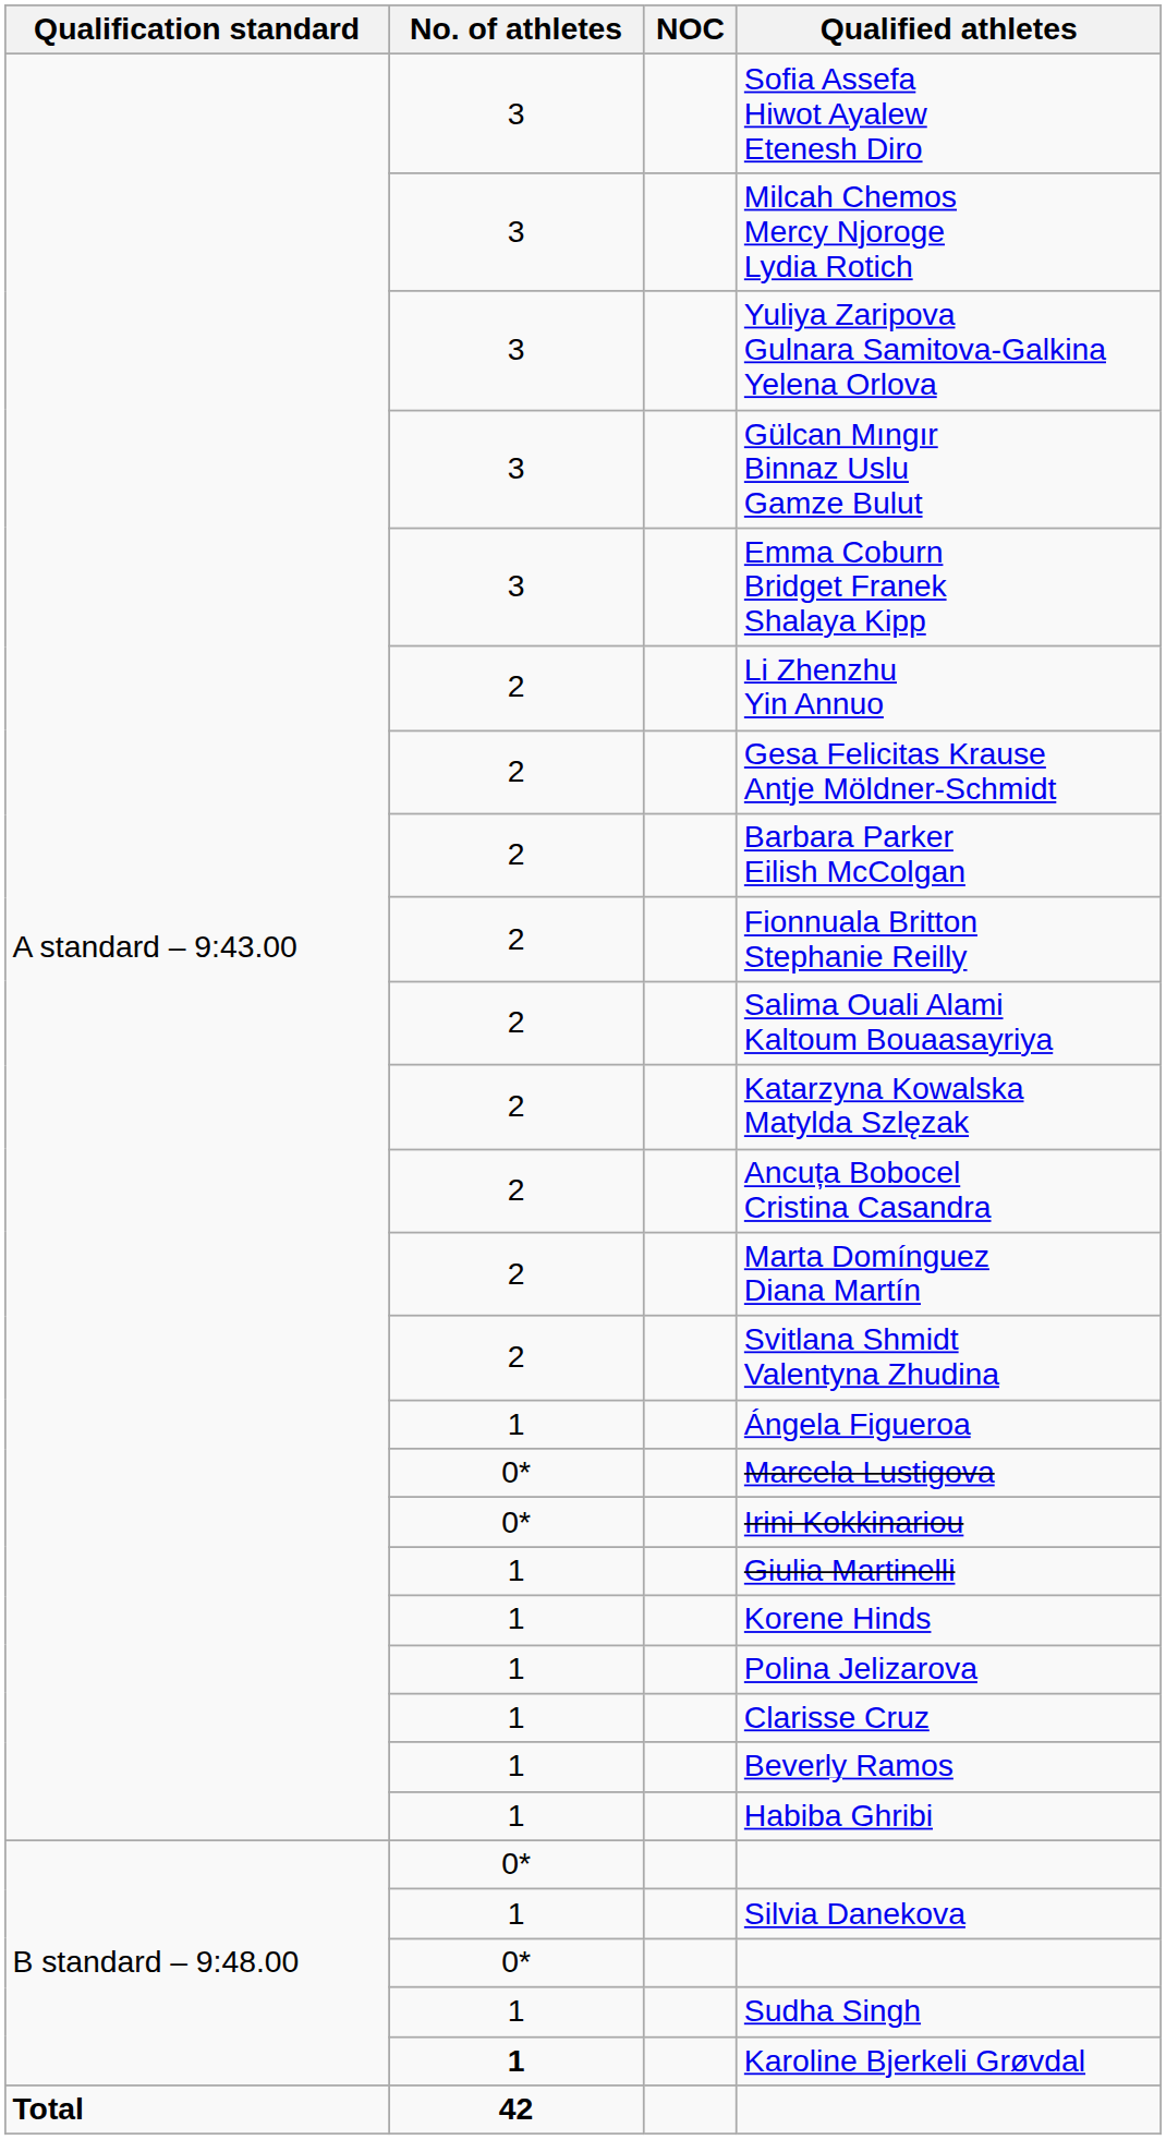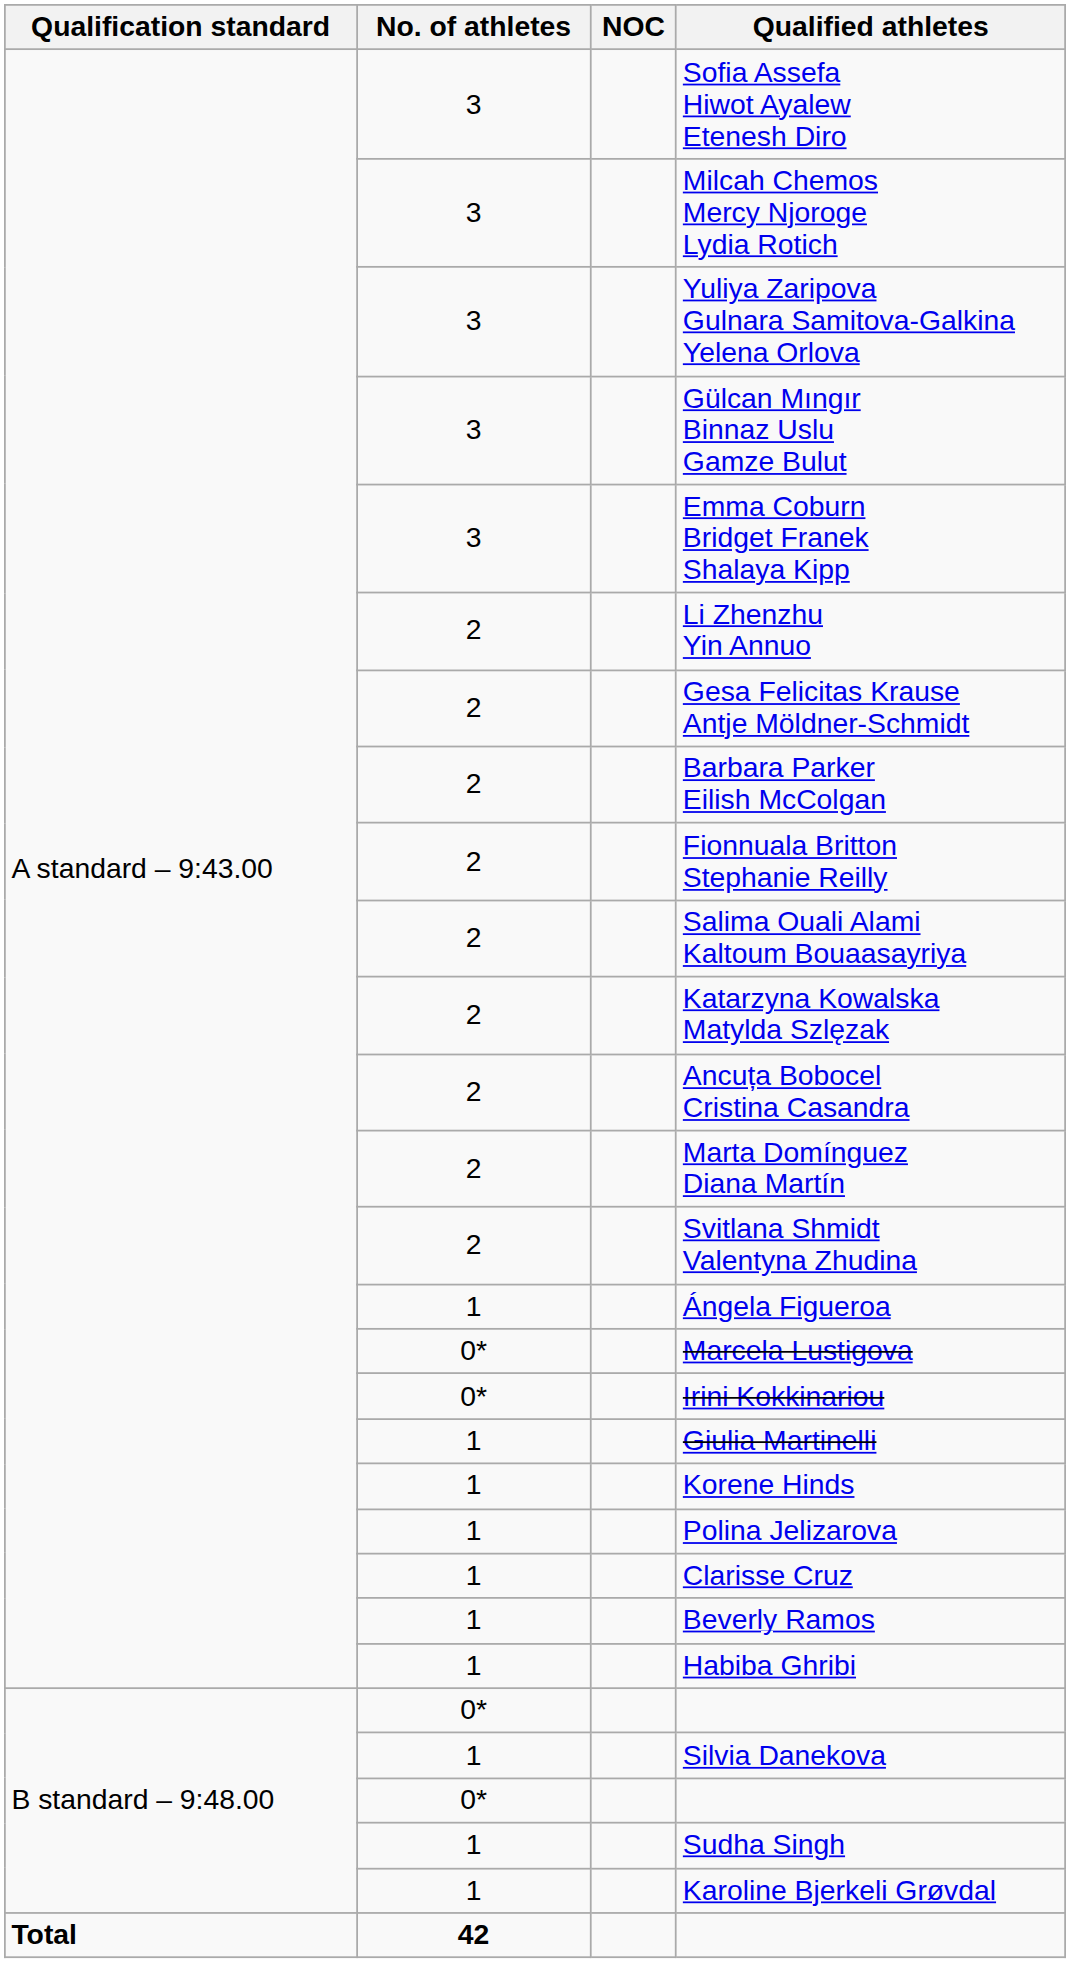Karoline Bjerkeli Grøvdal | No. of athletes: bold -> normal
